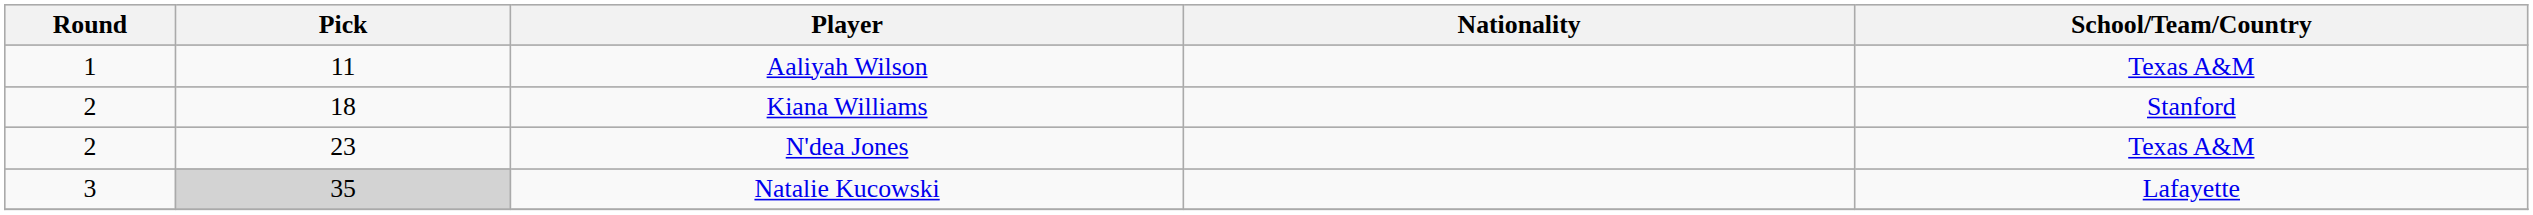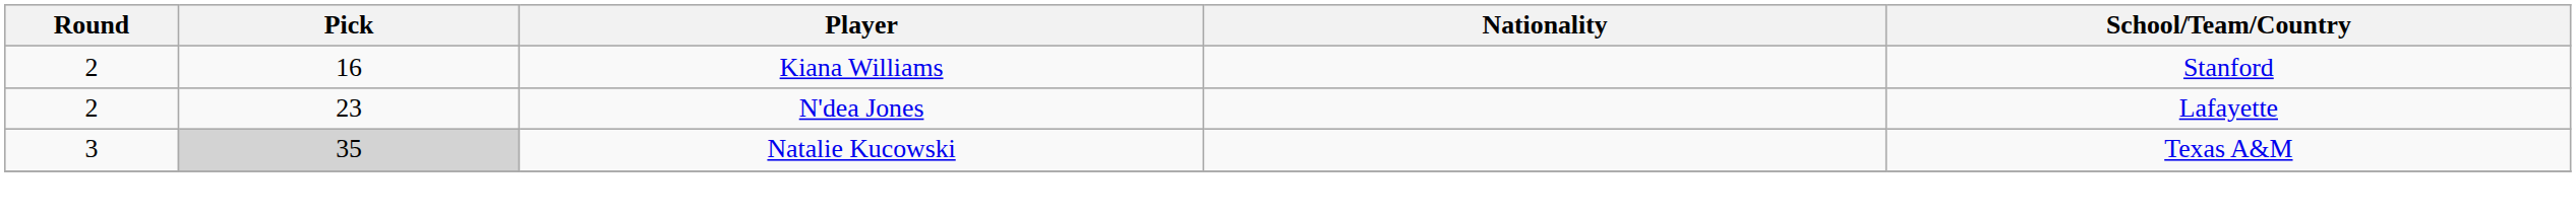- row: 1 | 11 | Aaliyah Wilson | Texas A&M
Kiana Williams | Pick: 18 -> 16
N'dea Jones | School/Team/Country: Texas A&M -> Lafayette
Natalie Kucowski | School/Team/Country: Lafayette -> Texas A&M
